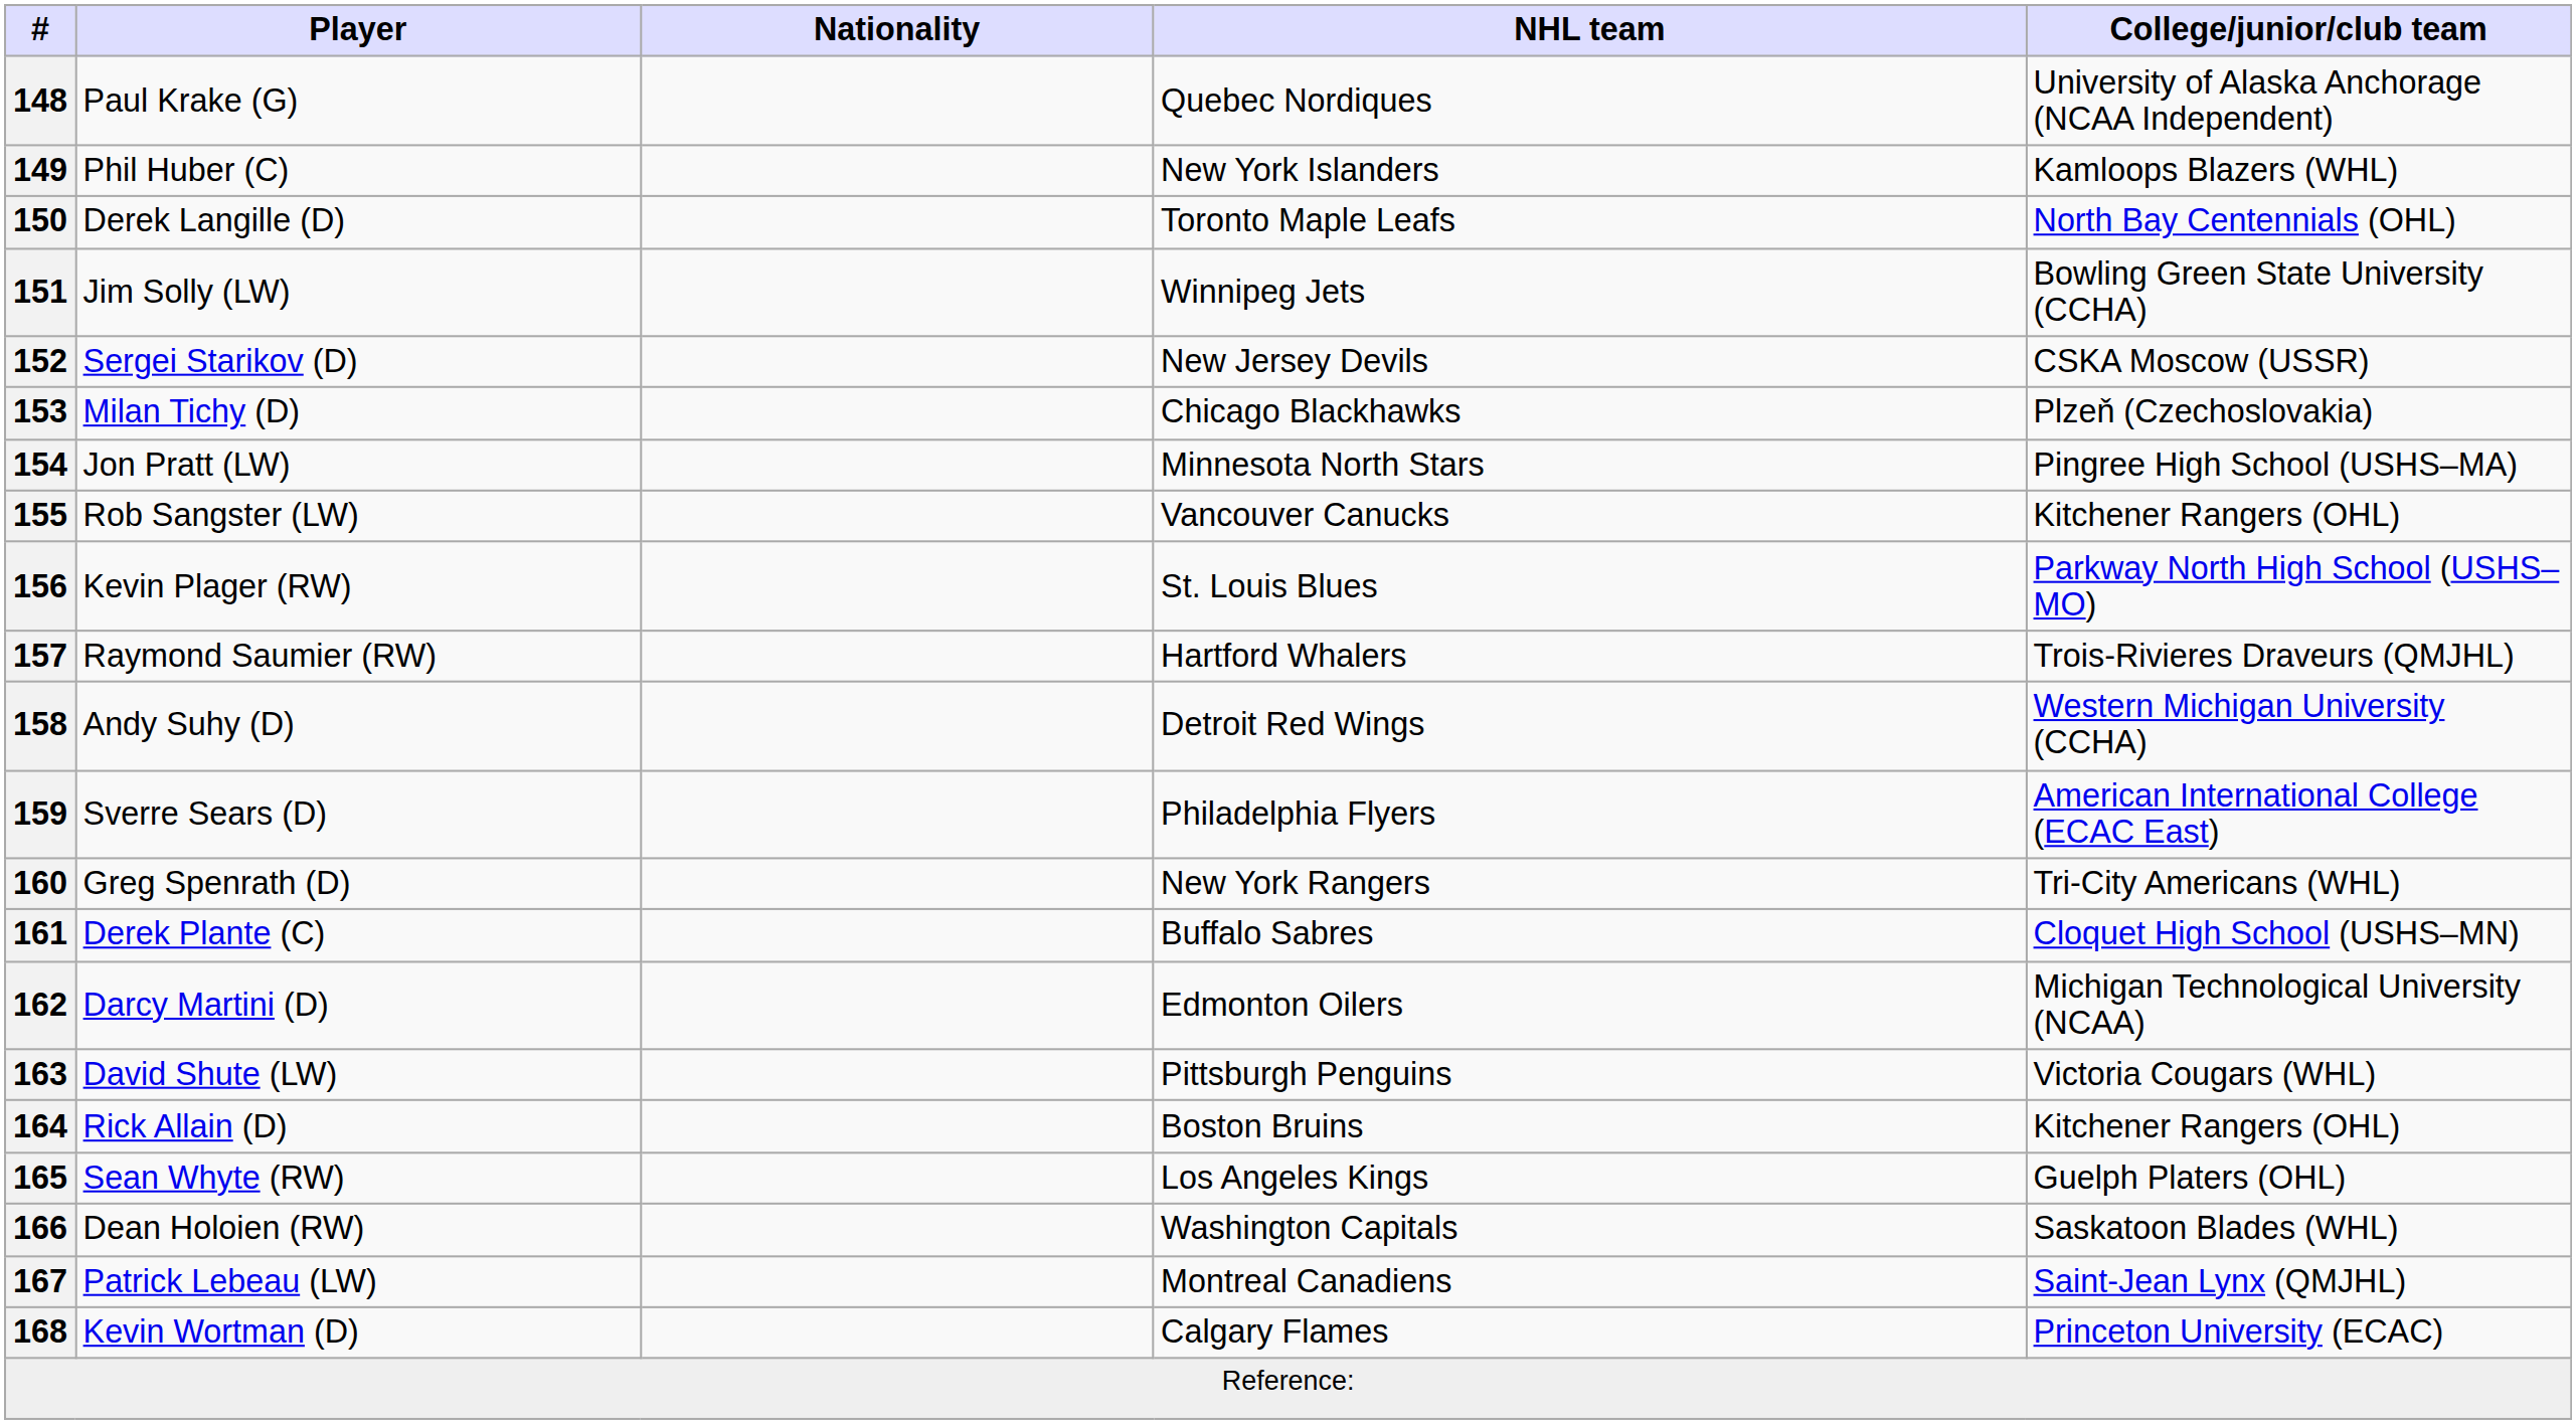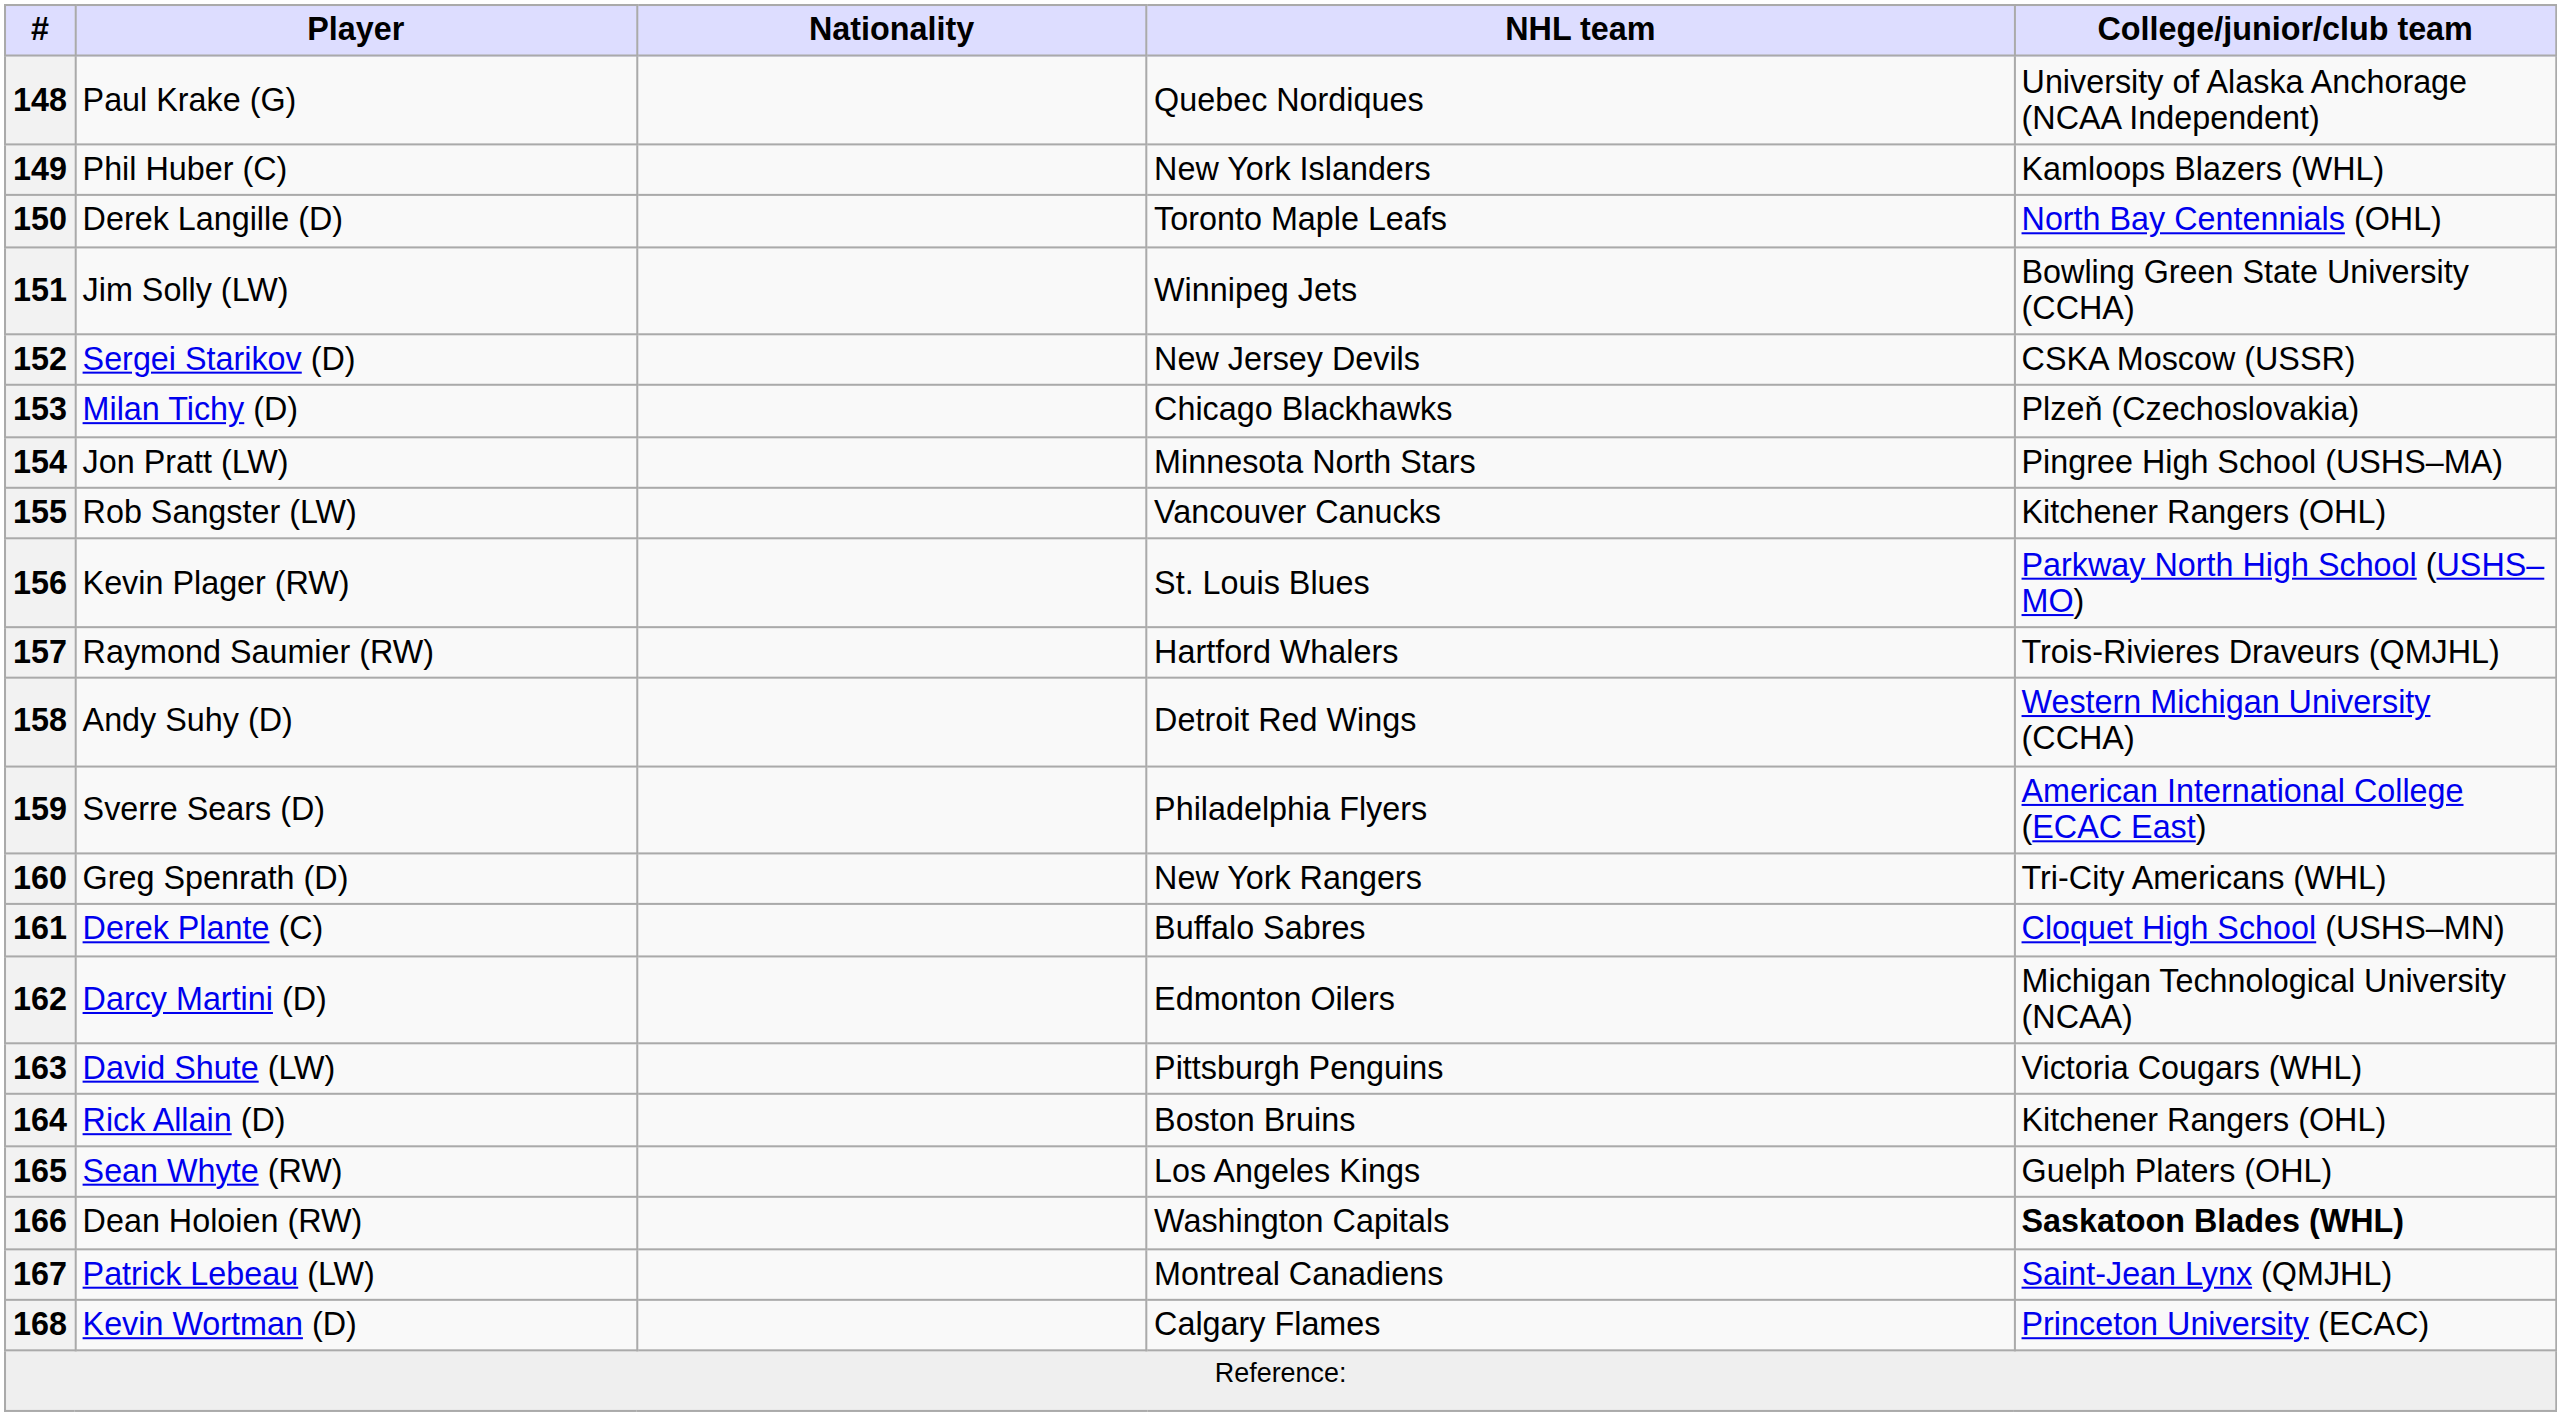166 | College/junior/club team: normal -> bold
